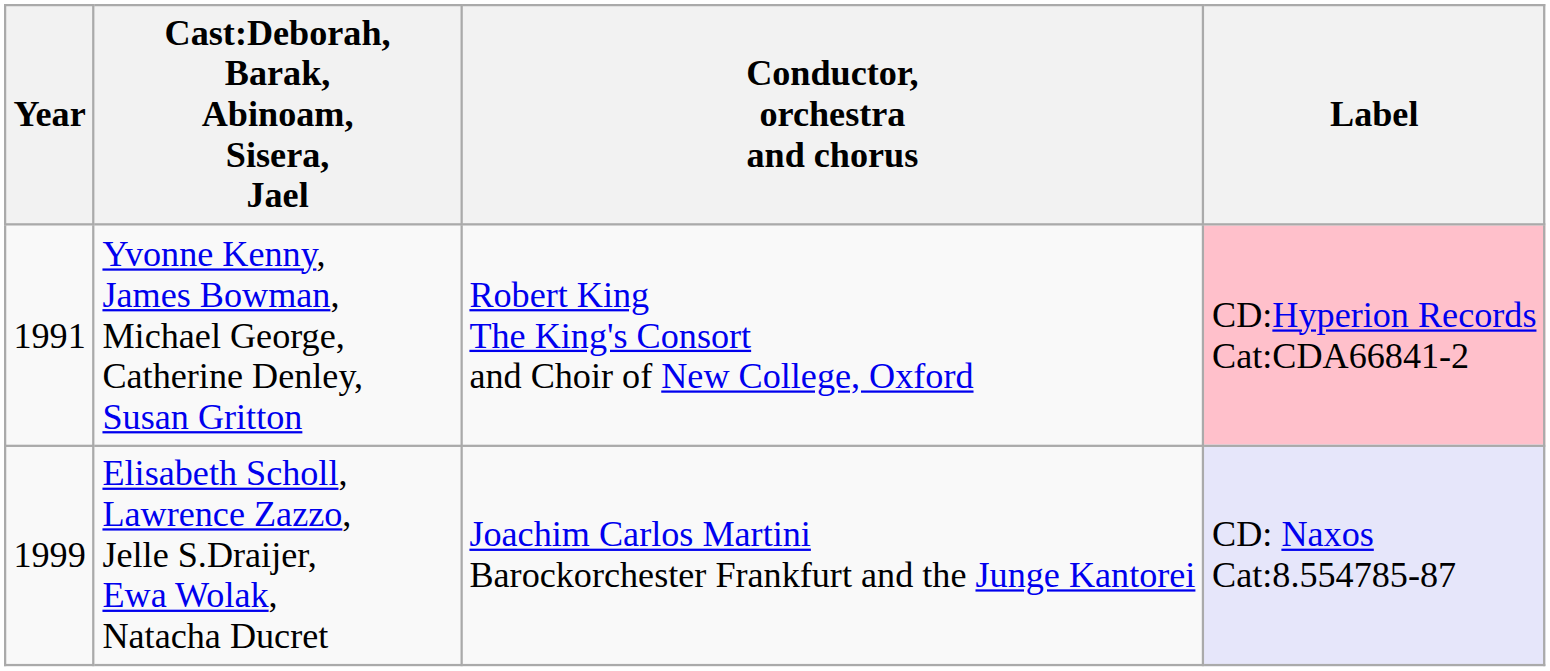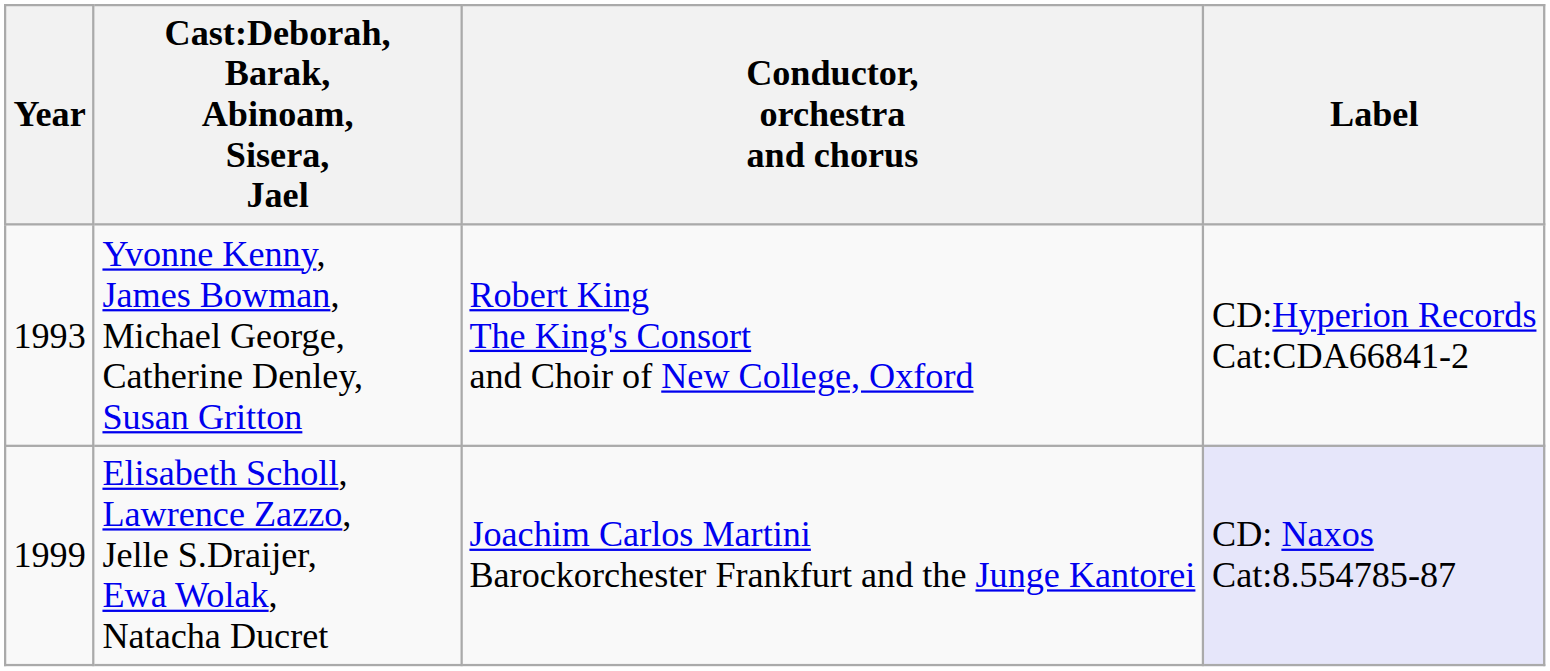row 2 | Year: 1991 -> 1993
row 2 | Label: pink background -> no background
